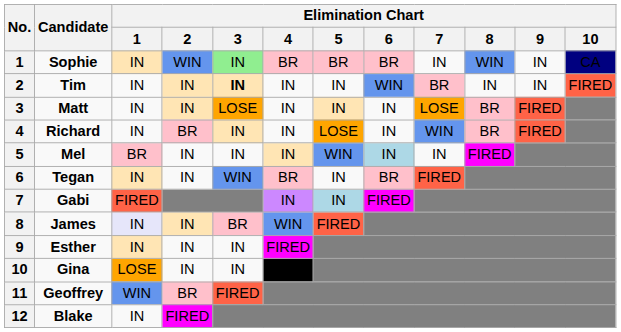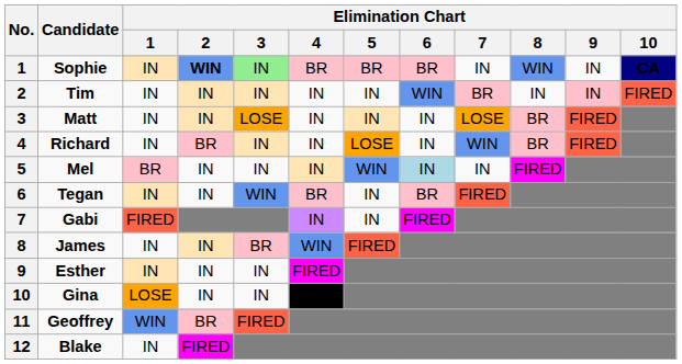Sophie | Elimination Chart / 2: normal -> bold
Sophie | Elimination Chart / 10: normal -> bold
Tim | Elimination Chart / 3: bold -> normal
Tim | Elimination Chart / 9: no background -> pink background
Gabi | Elimination Chart / 5: lightblue background -> no background
James | Elimination Chart / 1: lavender background -> no background
